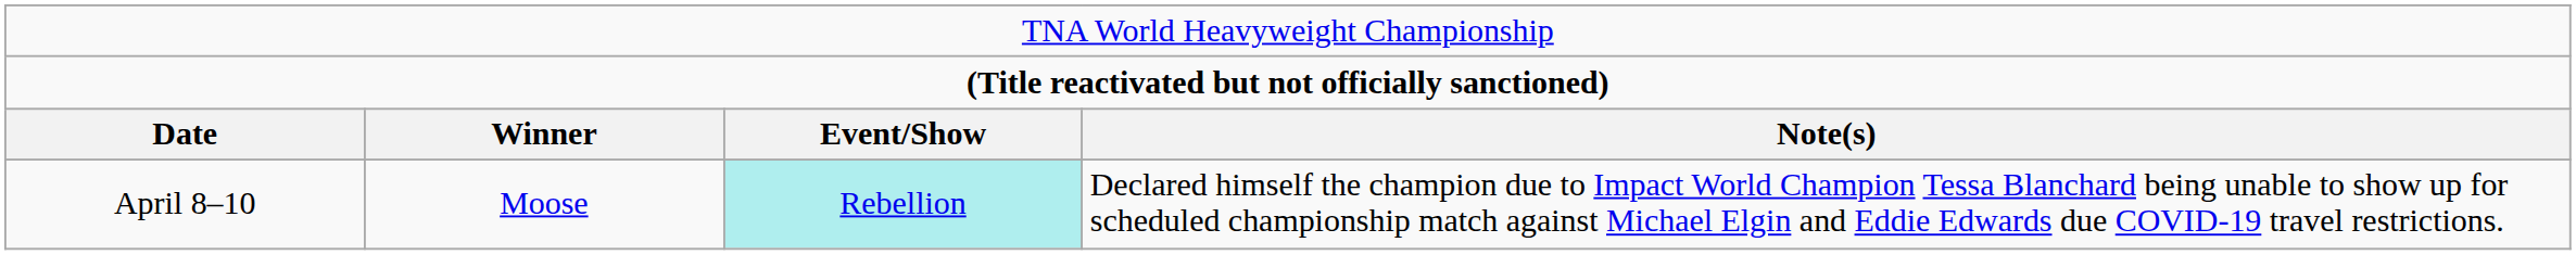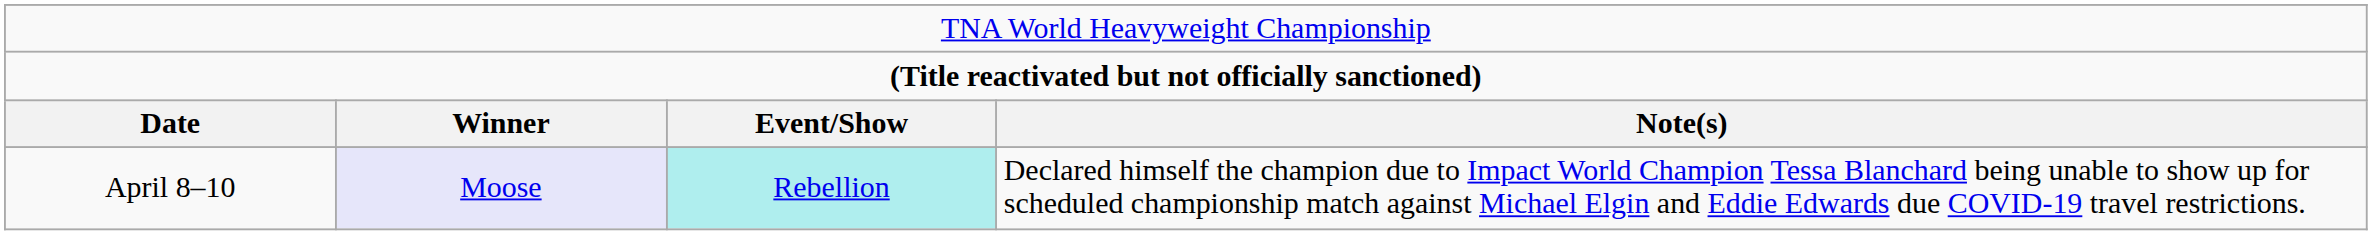April 8–10 | column 2: no background -> lavender background
